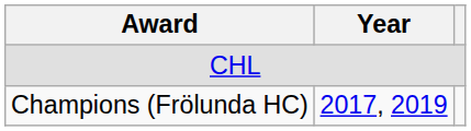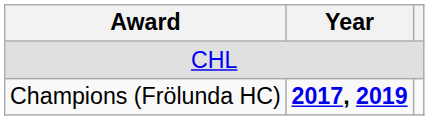Champions (Frölunda HC) | Year: normal -> bold
